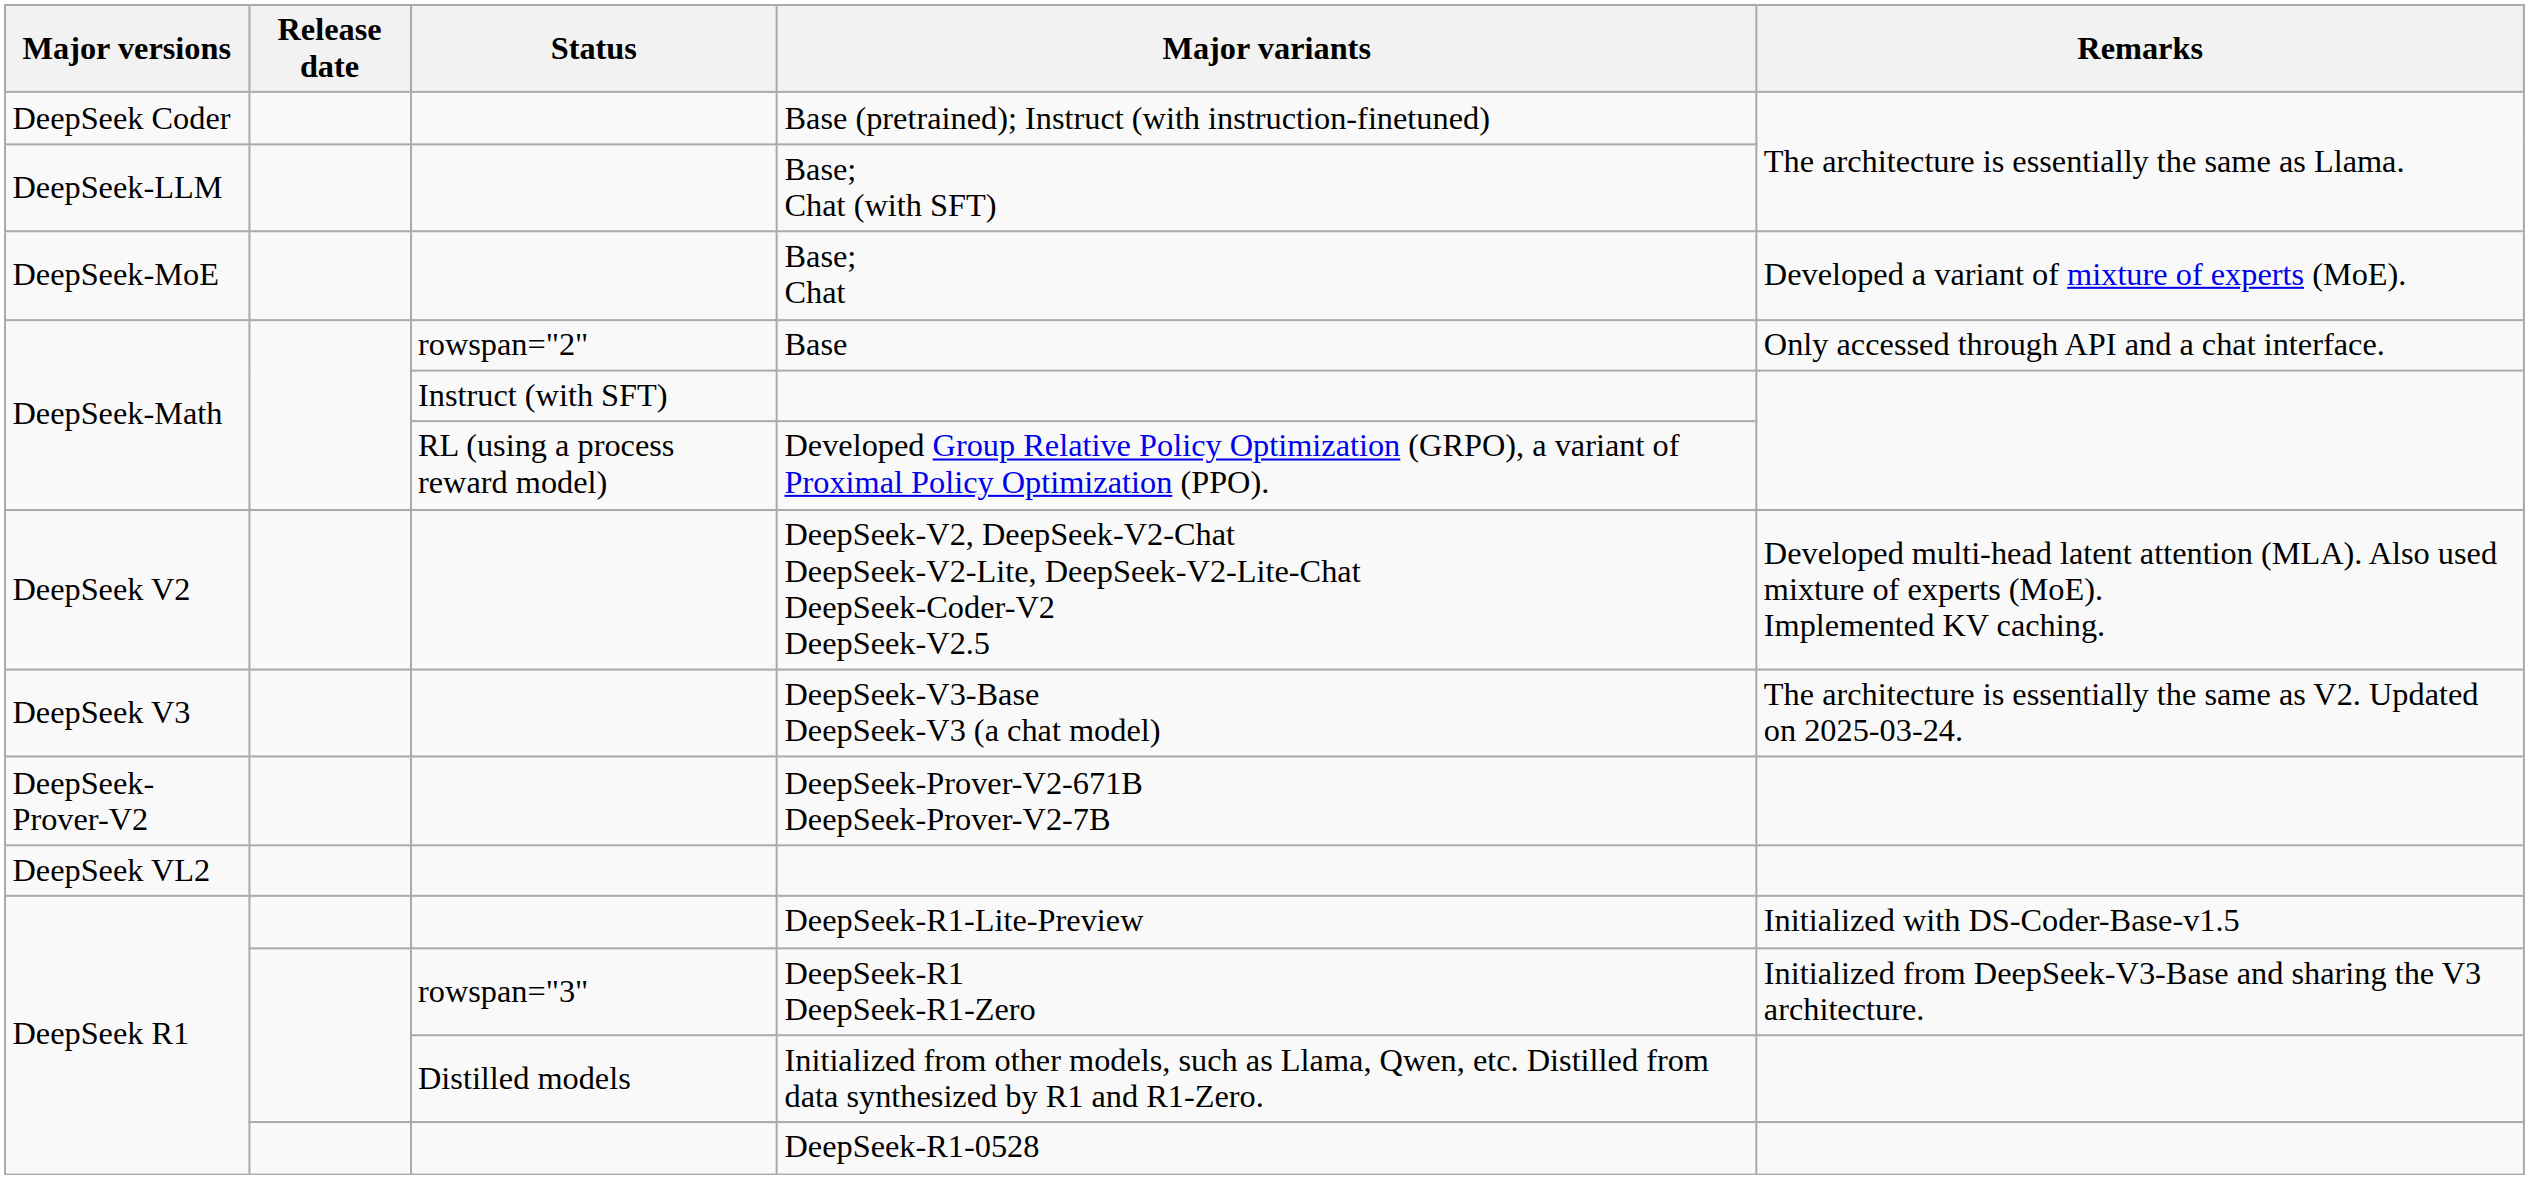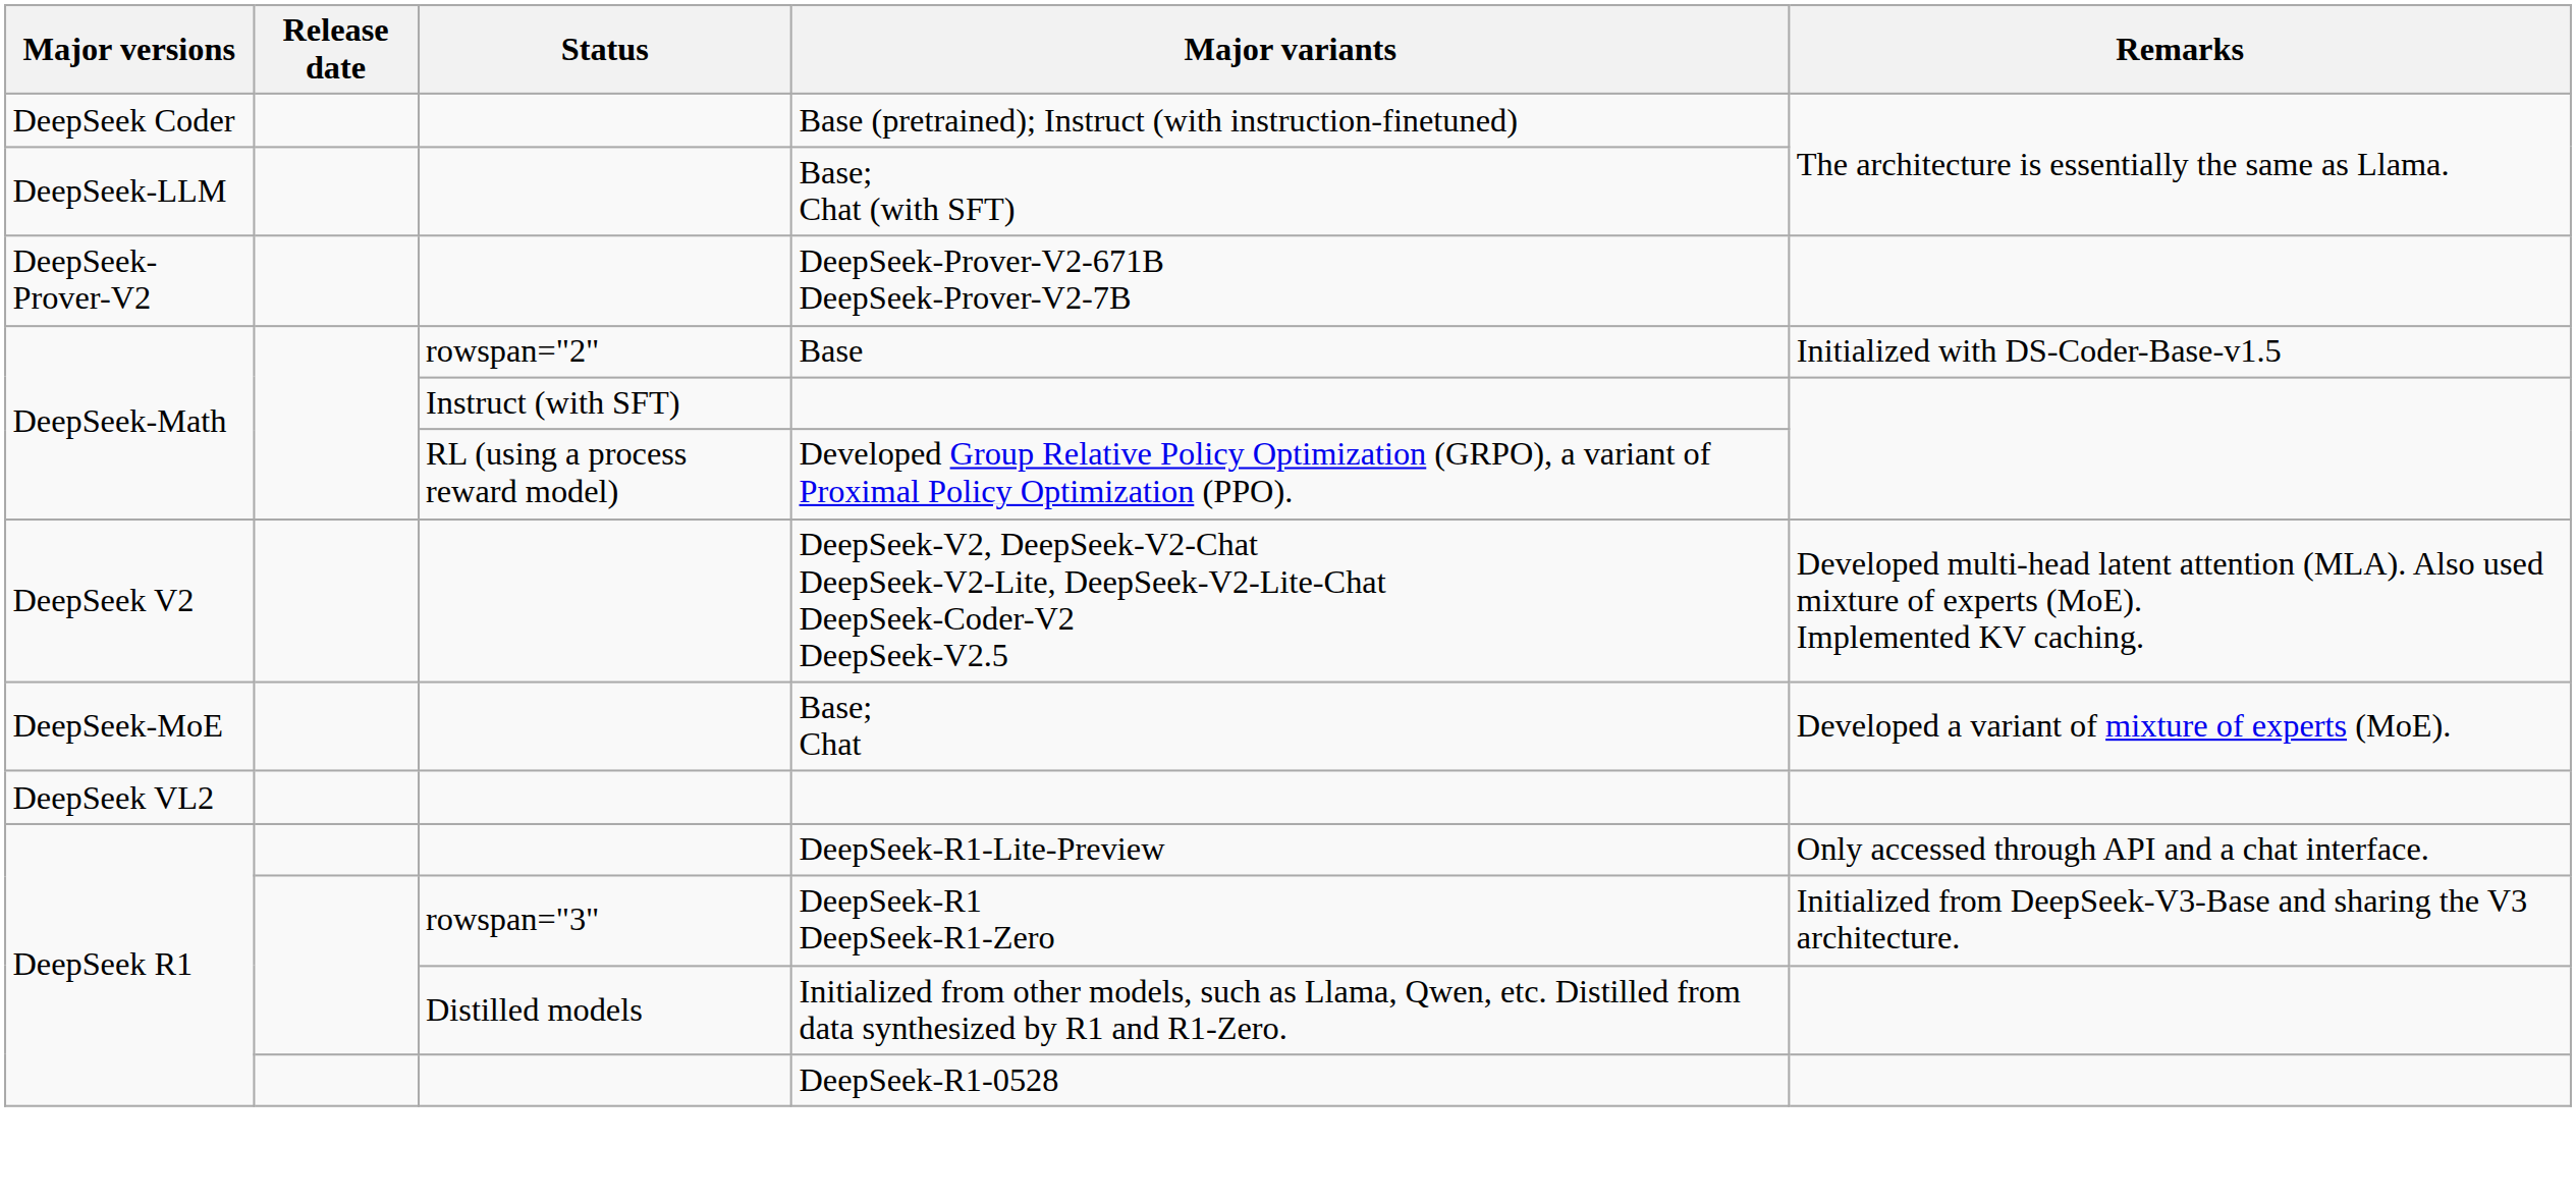rows swapped: Base; Chat <-> DeepSeek-Prover-V2-671B DeepSeek-Prover-V2-7B
Base | Remarks: Only accessed through API and a chat interface. -> Initialized with DS-Coder-Base-v1.5
- row: DeepSeek V3 | DeepSeek-V3-Base DeepSeek-V3 (a chat model) | The architecture is essentially the same as V2. Updated on 2025-03-24.
DeepSeek-R1-Lite-Preview | Remarks: Initialized with DS-Coder-Base-v1.5 -> Only accessed through API and a chat interface.
